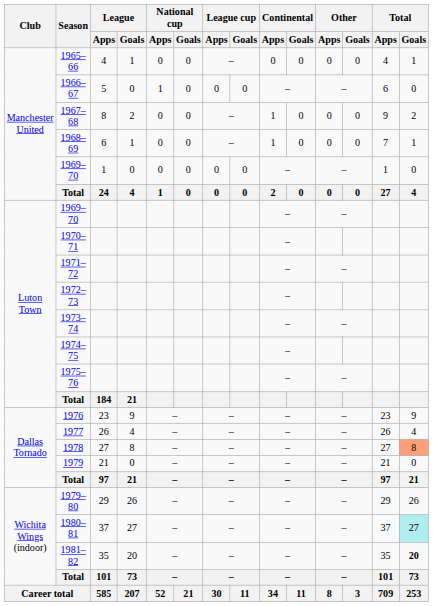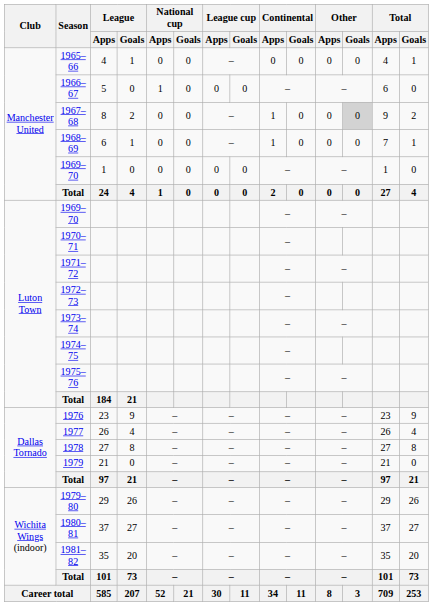1967–68 | Other / Goals: no background -> lightgrey background
1978 | Total / Goals: lightsalmon background -> no background
1980–81 | Total / Goals: paleturquoise background -> no background
1981–82 | Total / Goals: bold -> normal
